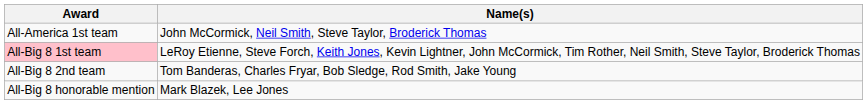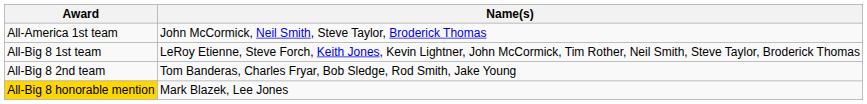row 3 | Award: pink background -> no background
row 5 | Award: no background -> gold background
